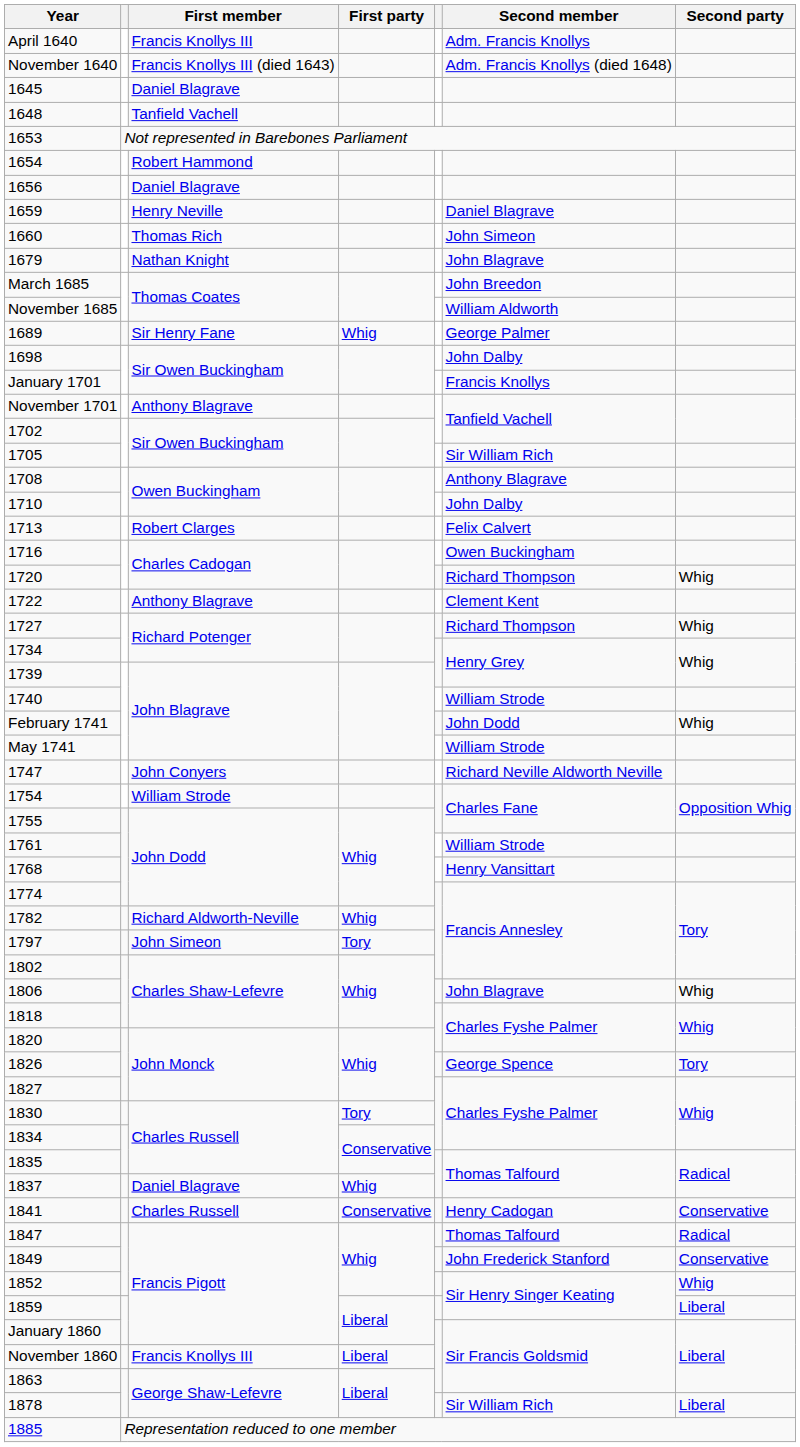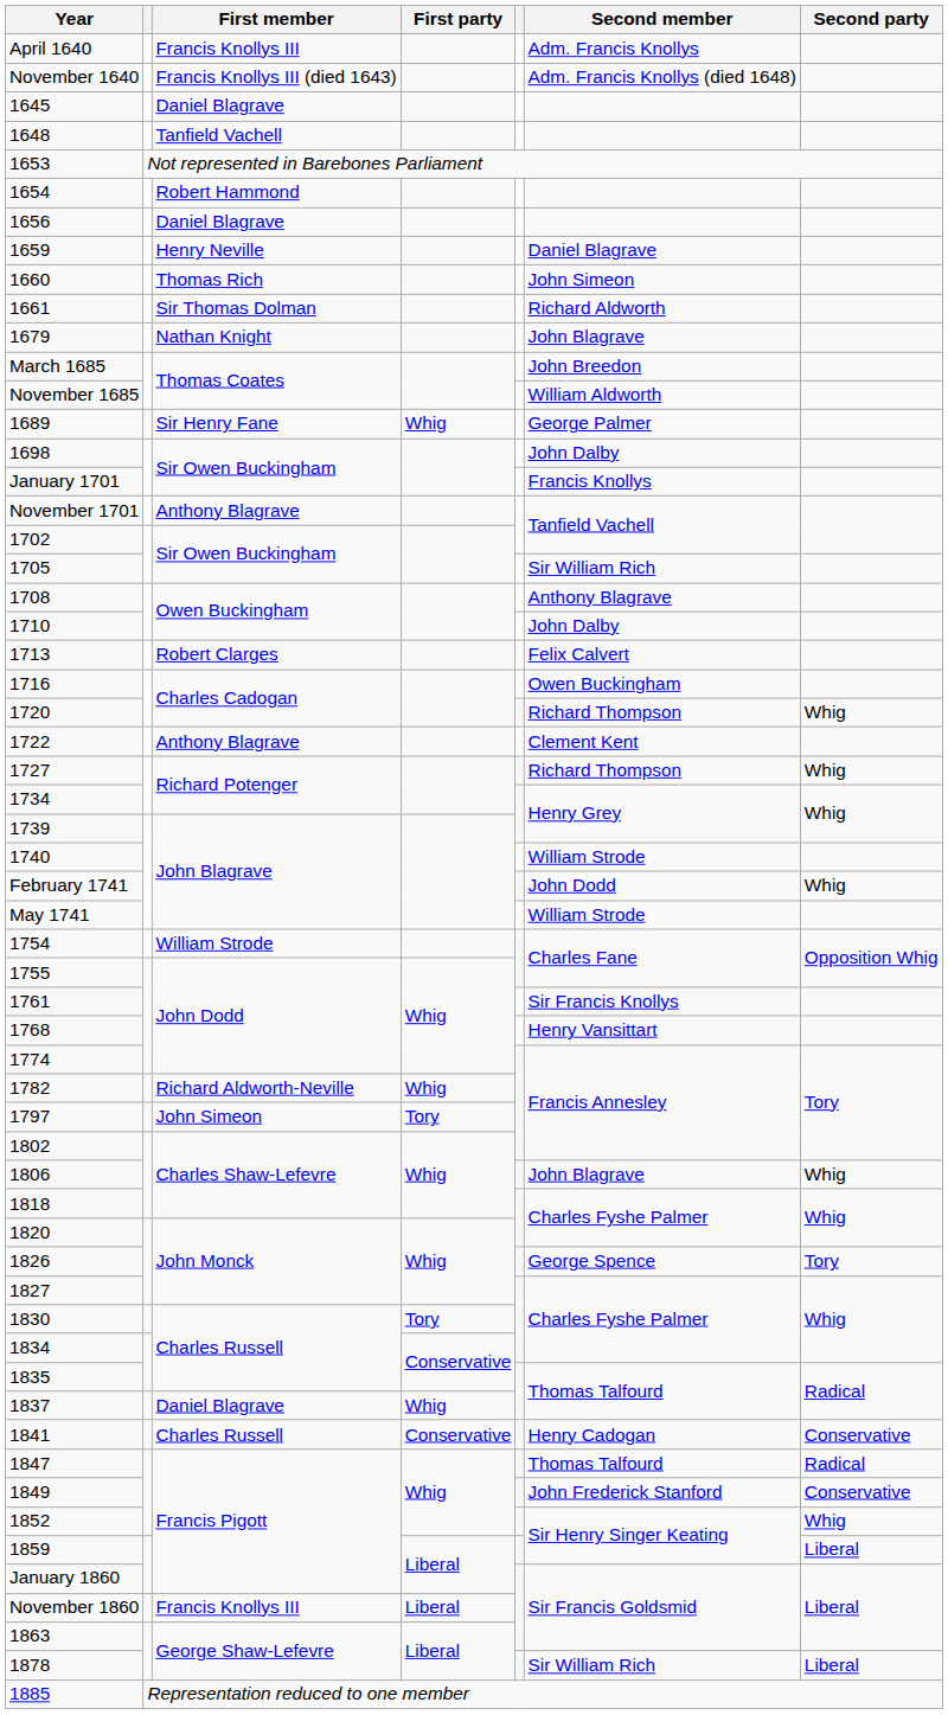+ row: 1661 | Sir Thomas Dolman | Richard Aldworth
- row: 1747 | John Conyers | Richard Neville Aldworth Neville
1761 | Second member: William Strode -> Sir Francis Knollys
